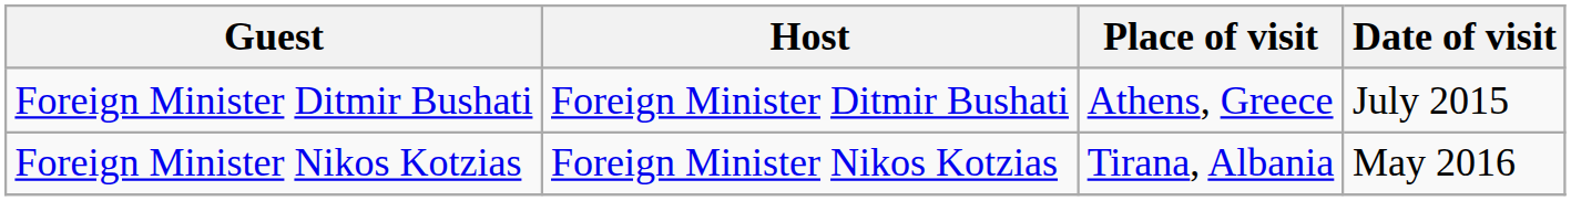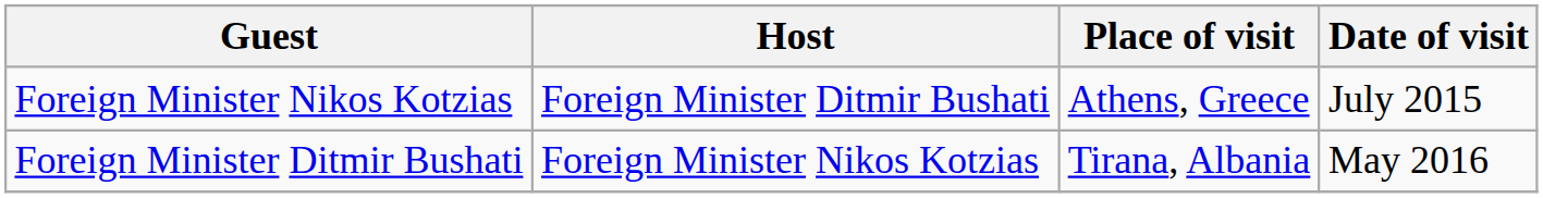row 2 | Guest: Foreign Minister Ditmir Bushati -> Foreign Minister Nikos Kotzias
row 3 | Guest: Foreign Minister Nikos Kotzias -> Foreign Minister Ditmir Bushati
